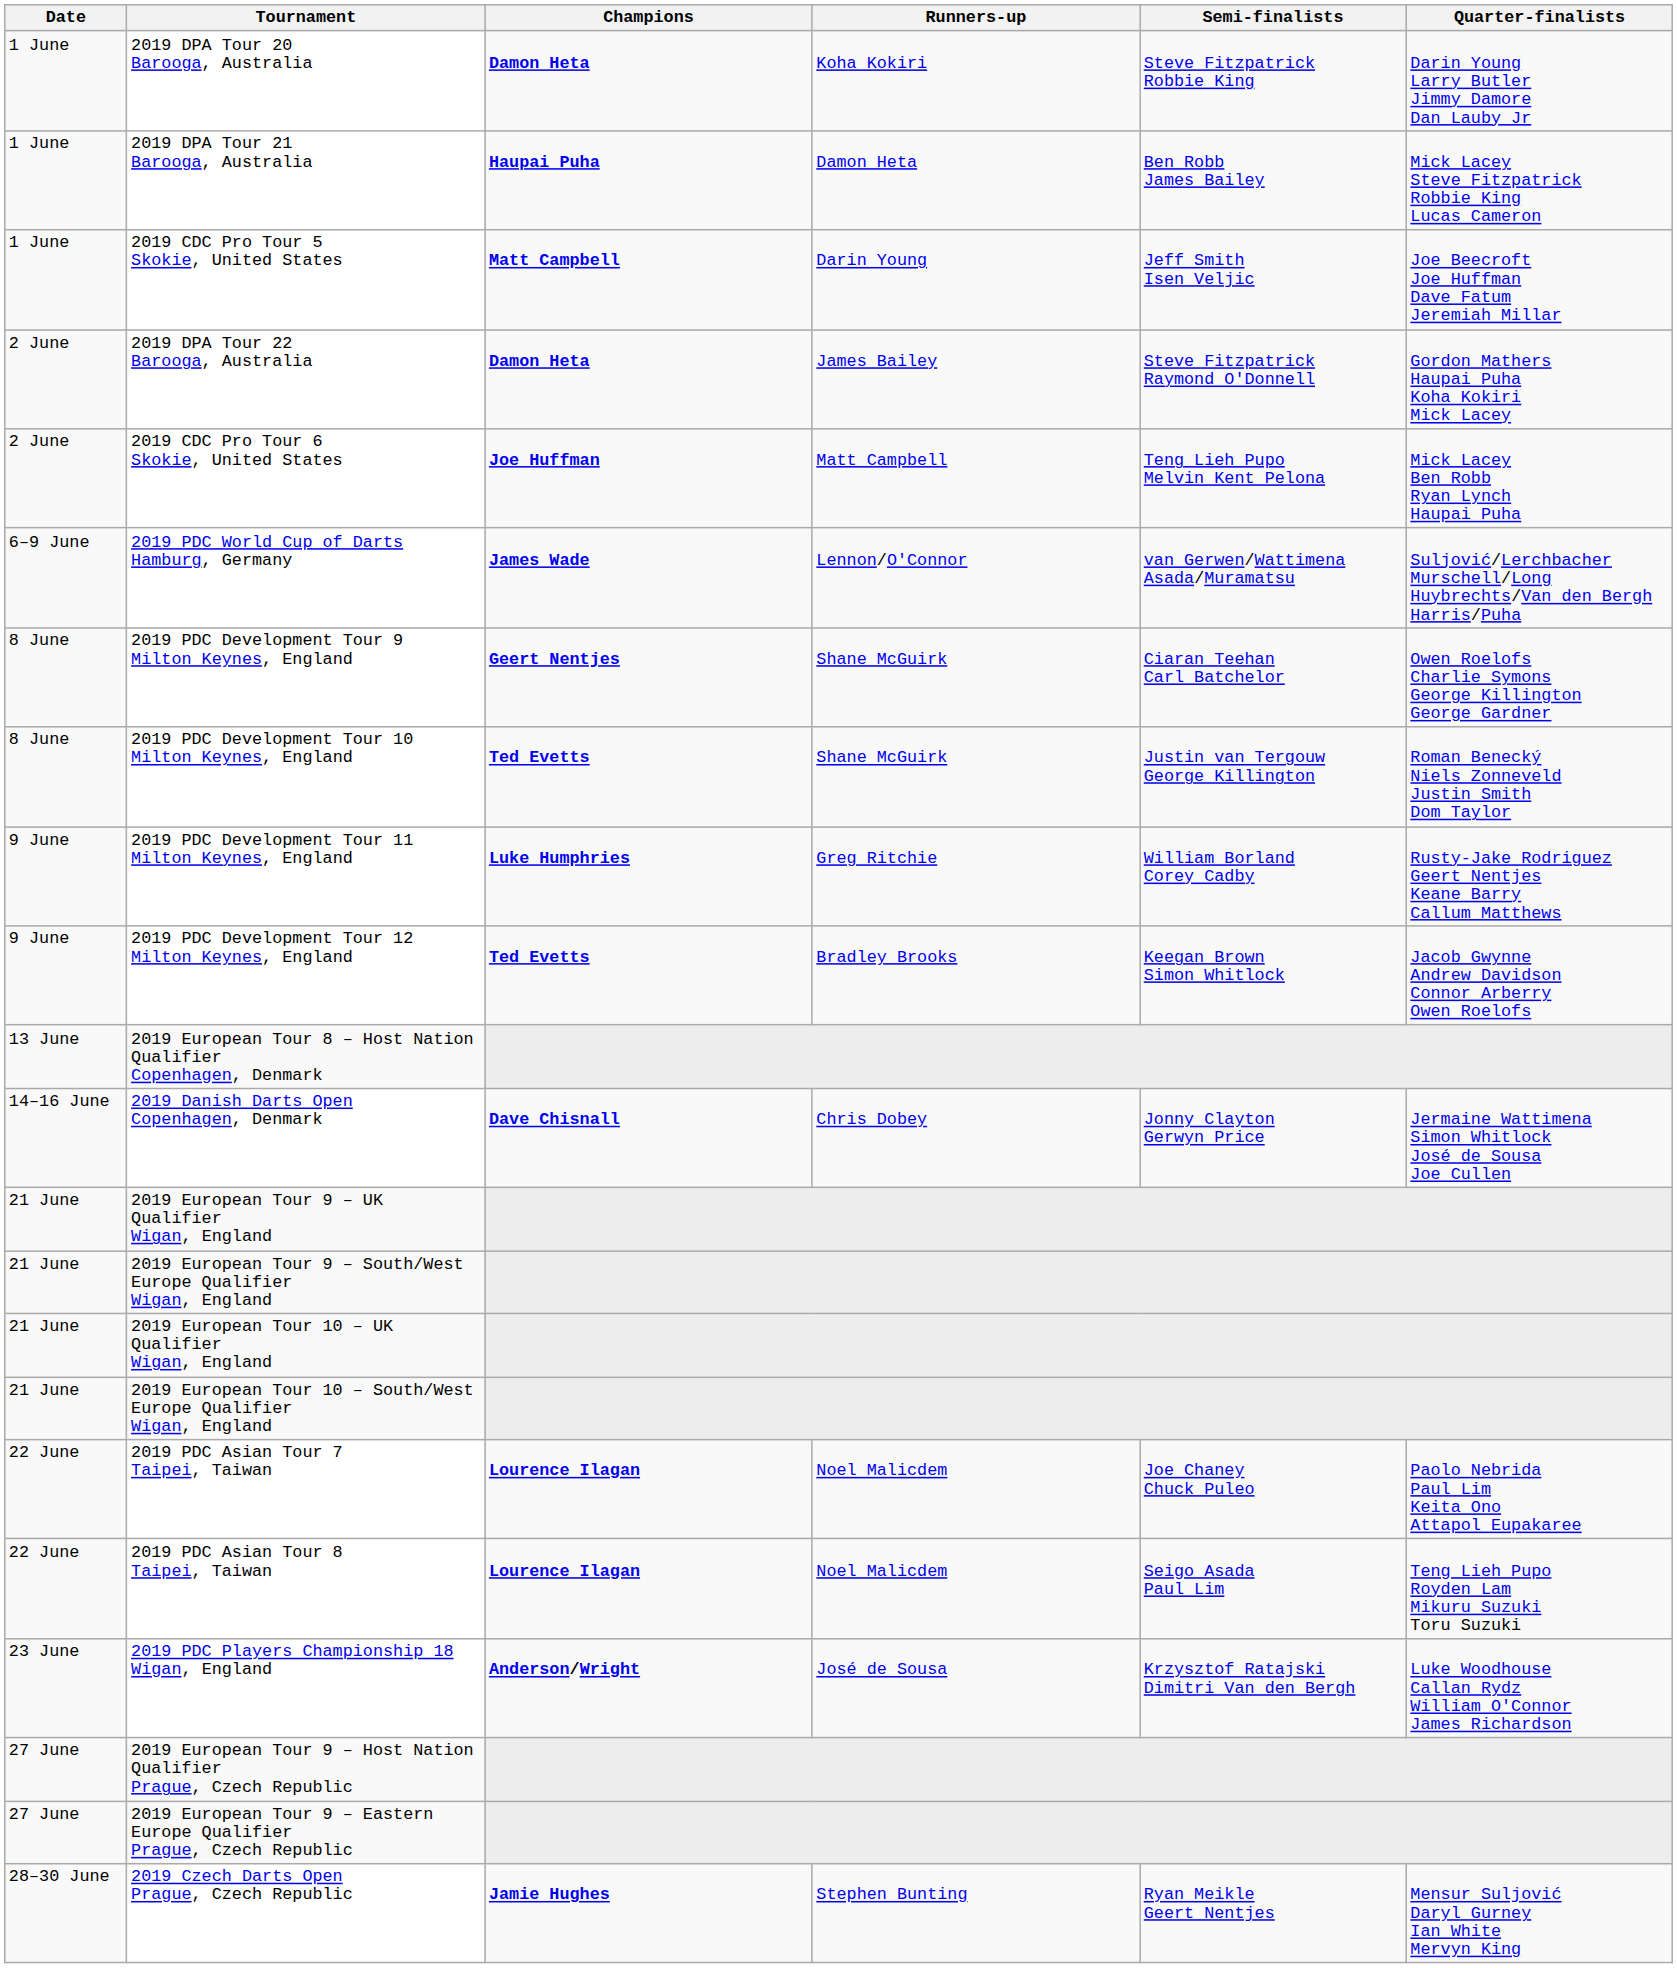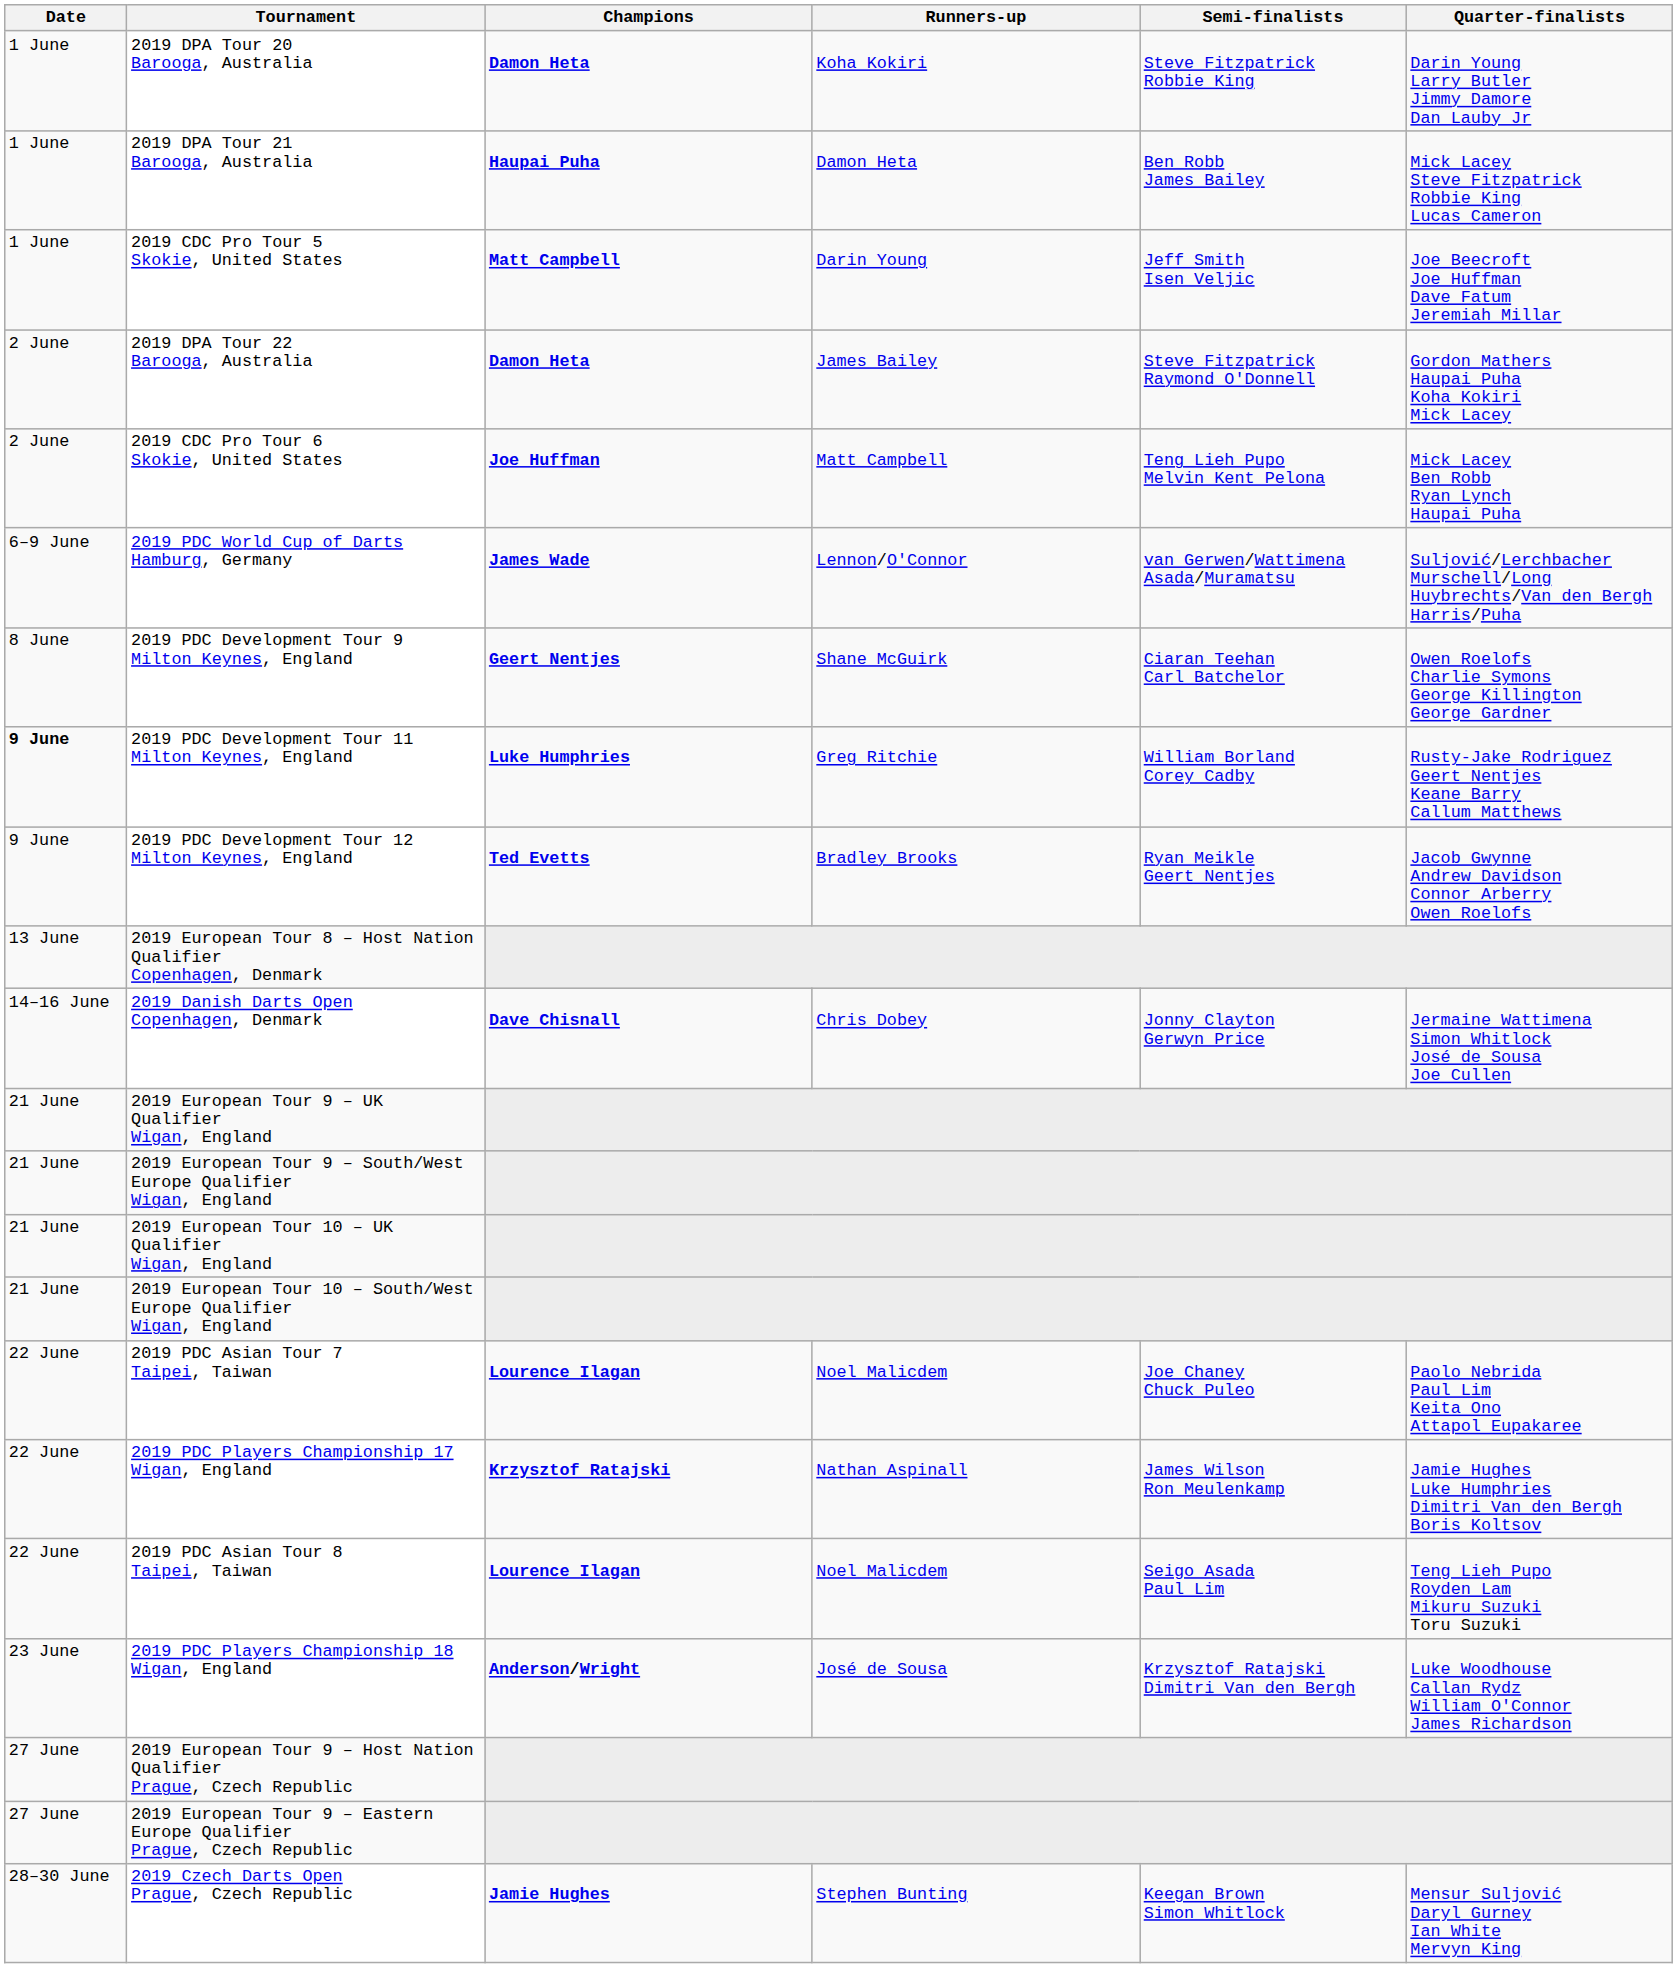- row: 8 June | 2019 PDC Development Tour 10 Milton Keynes, England | Ted Evetts | Shane McGuirk | Justin van Tergouw George Killington | Roman Benecký Niels Zonneveld Justin Smith Dom Taylor
2019 PDC Development Tour 11 Milton Keynes, England | Date: normal -> bold
2019 PDC Development Tour 12 Milton Keynes, England | Semi-finalists: Keegan Brown Simon Whitlock -> Ryan Meikle Geert Nentjes
+ row: 22 June | 2019 PDC Players Championship 17 Wigan, England | Krzysztof Ratajski | Nathan Aspinall | James Wilson Ron Meulenkamp | Jamie Hughes Luke Humphries Dimitri Van den Bergh Boris Koltsov
2019 Czech Darts Open Prague, Czech Republic | Semi-finalists: Ryan Meikle Geert Nentjes -> Keegan Brown Simon Whitlock
